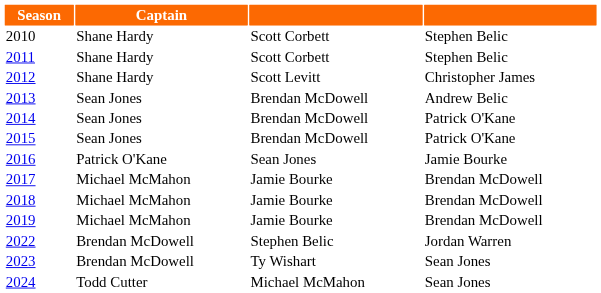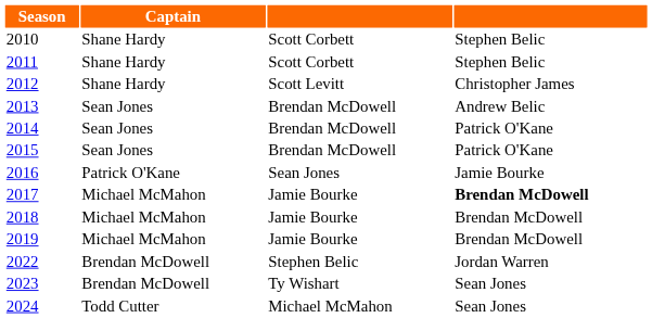2017 | column 4: normal -> bold
